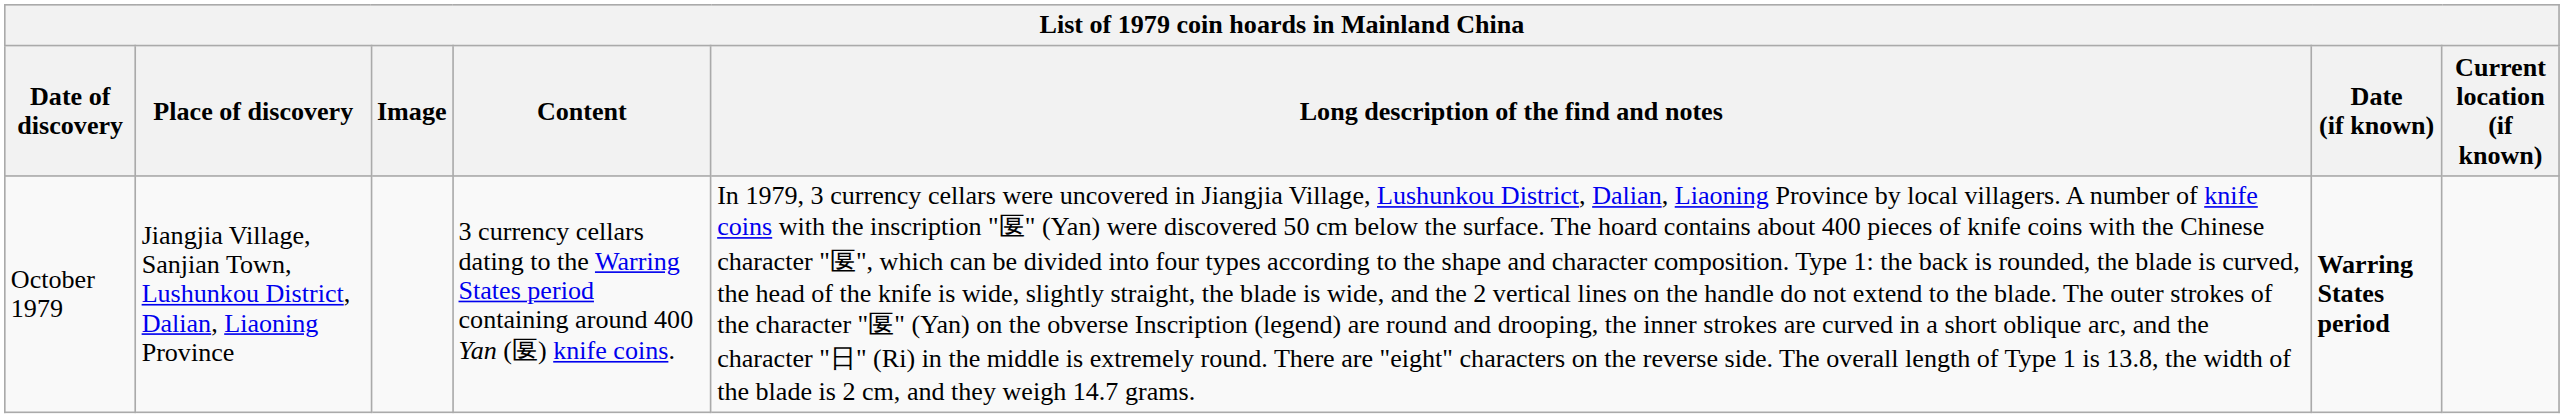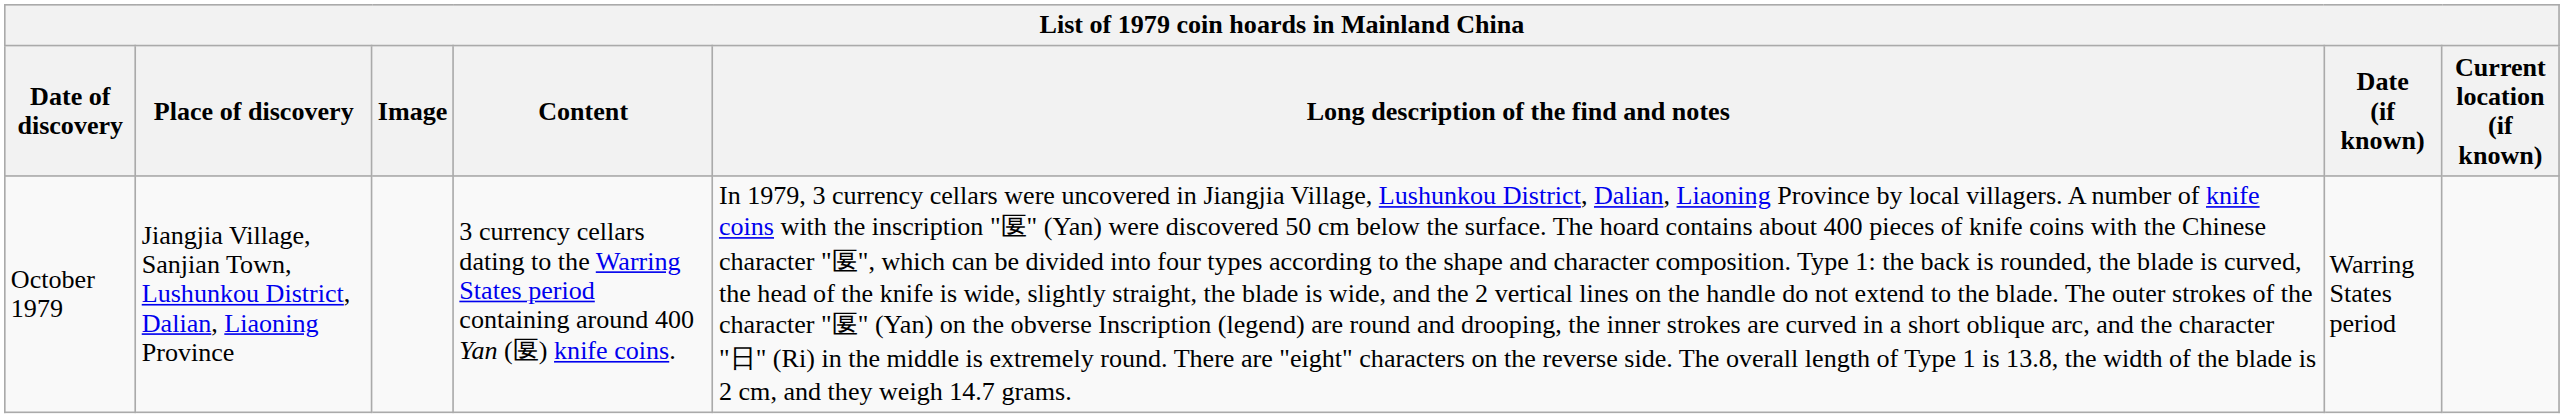October 1979 | Date (if known): bold -> normal
